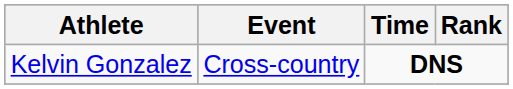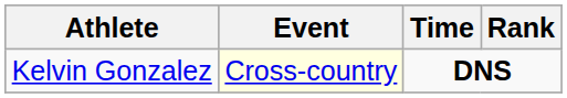Kelvin Gonzalez | Event: no background -> lightyellow background
